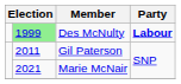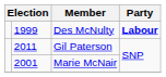Des McNulty | column 2: lightgreen background -> no background
Marie McNair | column 2: 2021 -> 2001
